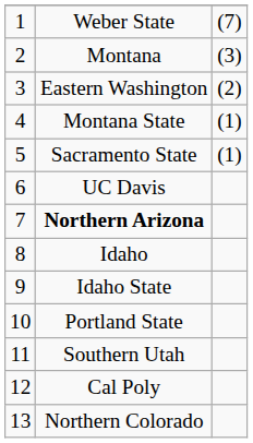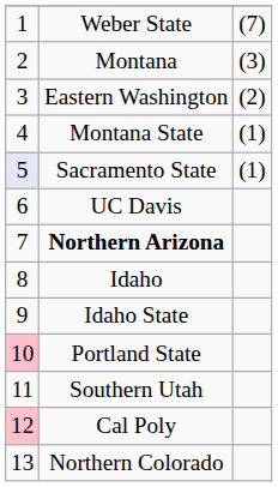Sacramento State | column 1: no background -> lavender background
Portland State | column 1: no background -> pink background
Cal Poly | column 1: no background -> pink background
